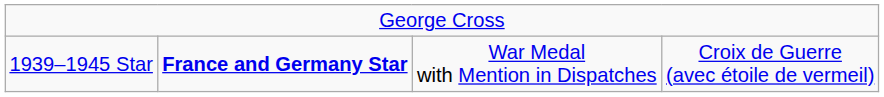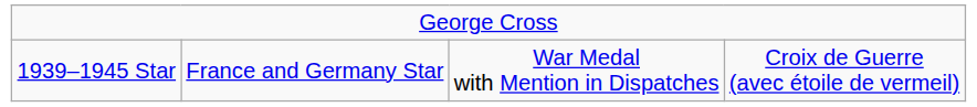1939–1945 Star | column 2: bold -> normal
